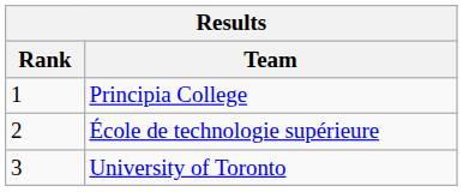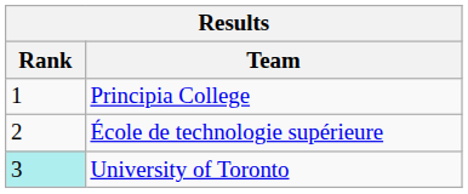University of Toronto | Rank: no background -> paleturquoise background
